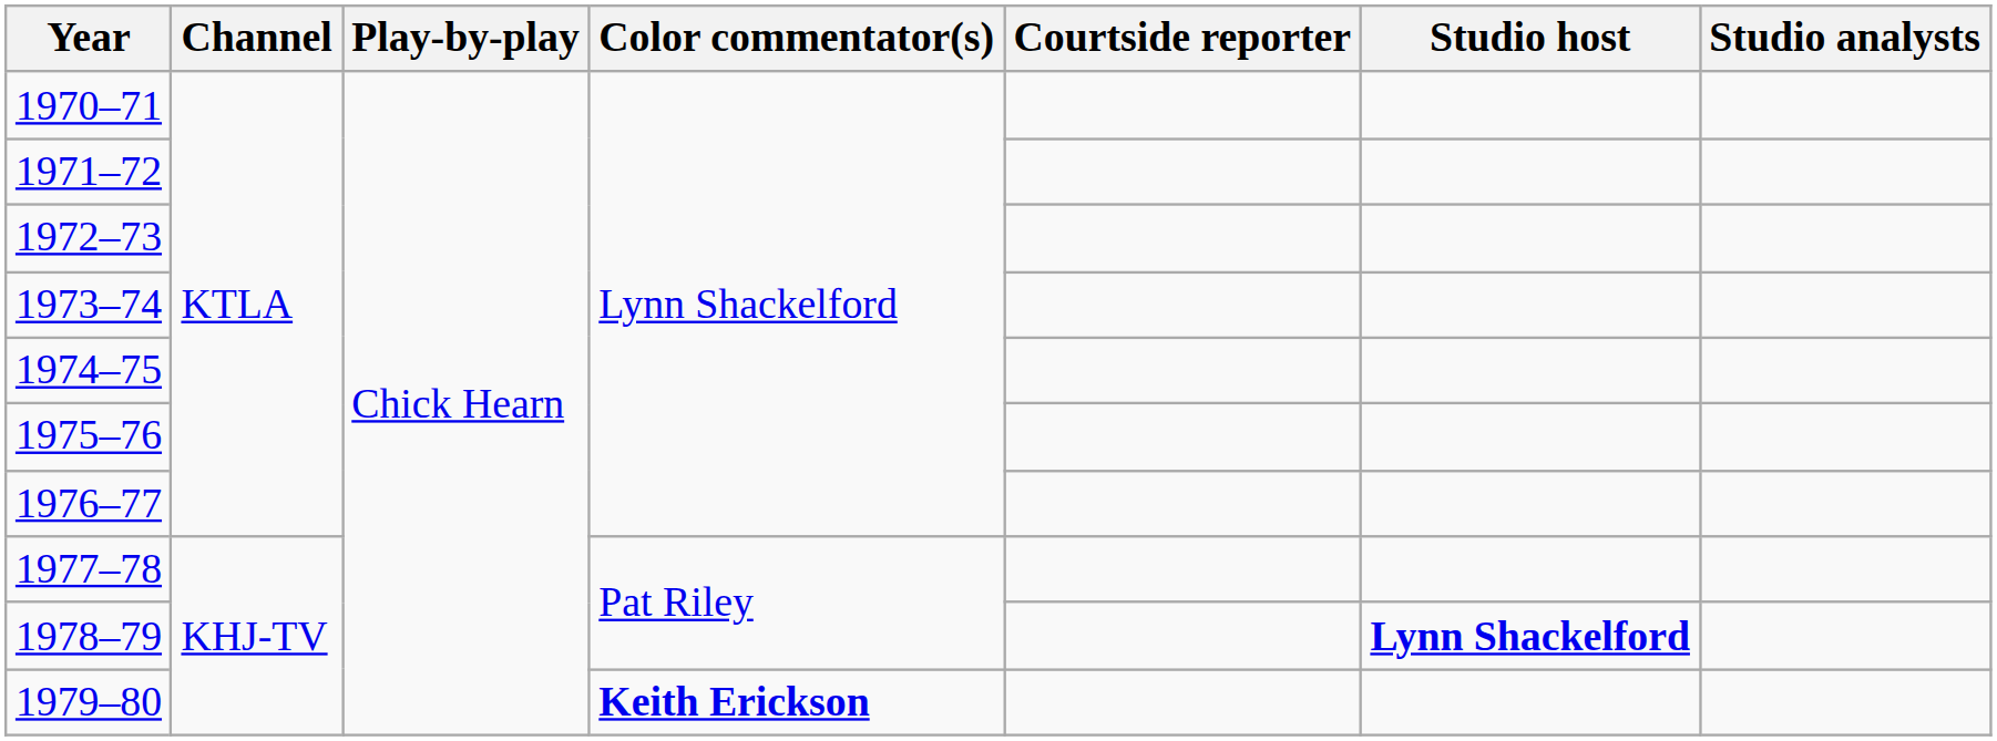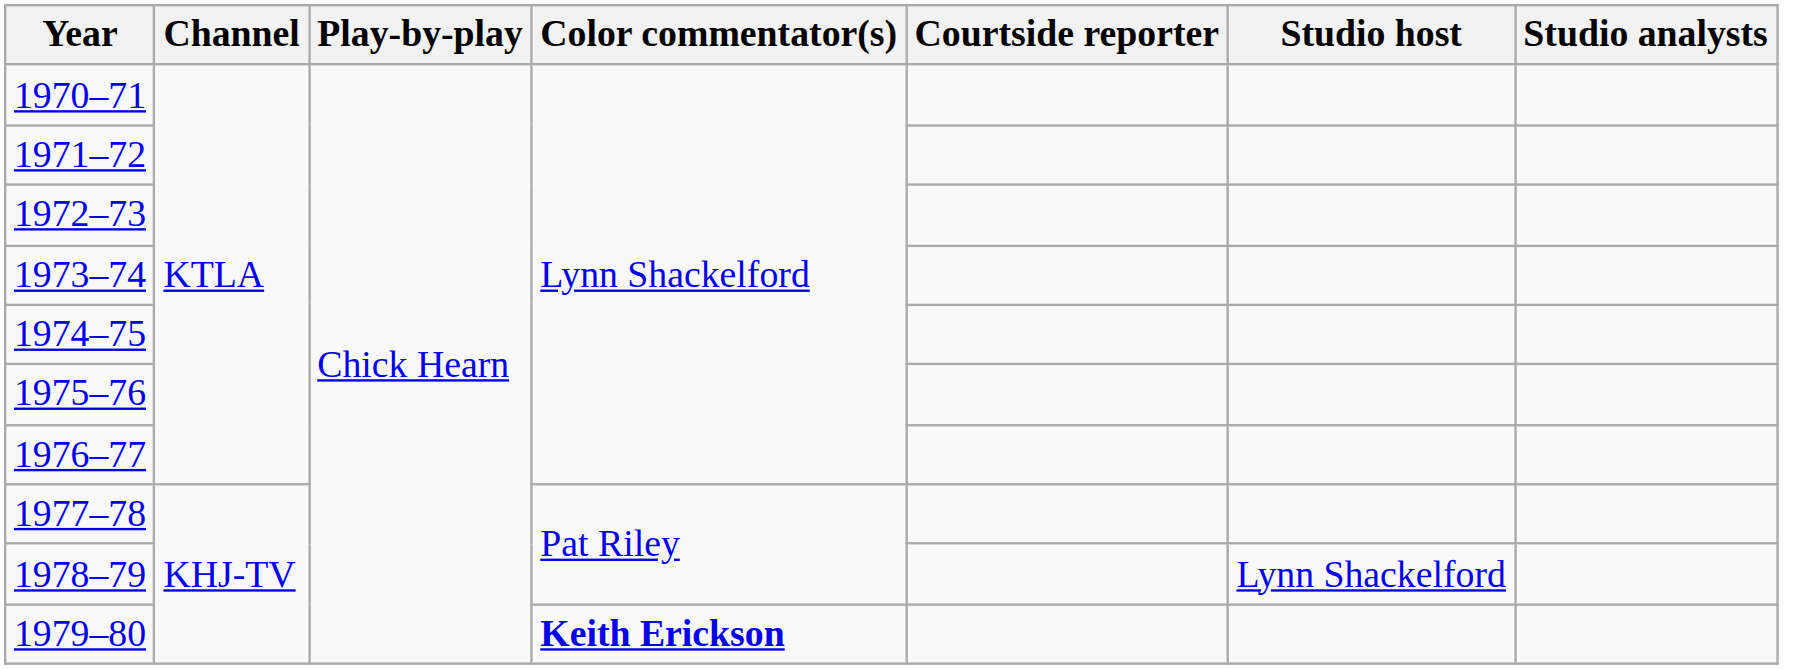1978–79 | Studio host: bold -> normal
